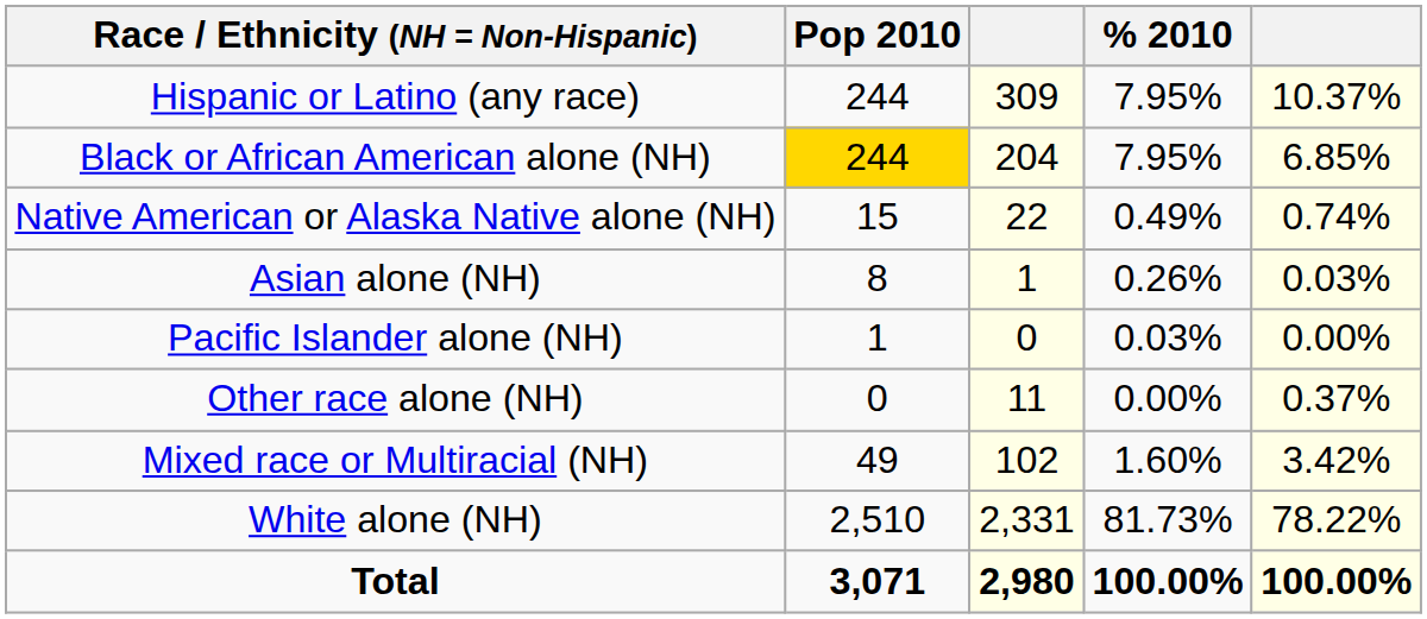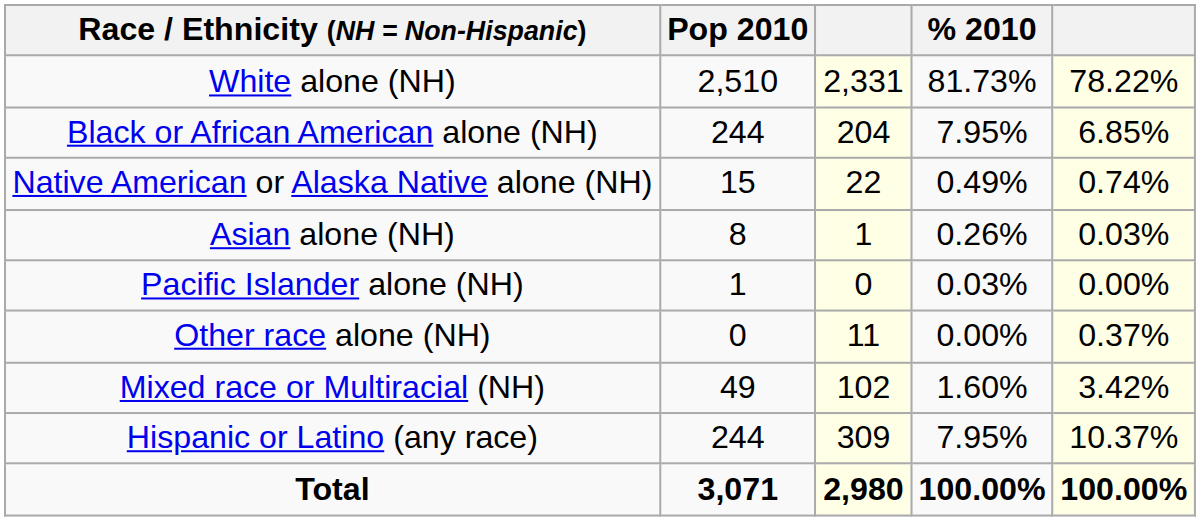rows swapped: White alone (NH) <-> Hispanic or Latino (any race)
Black or African American alone (NH) | Pop 2010: gold background -> no background
